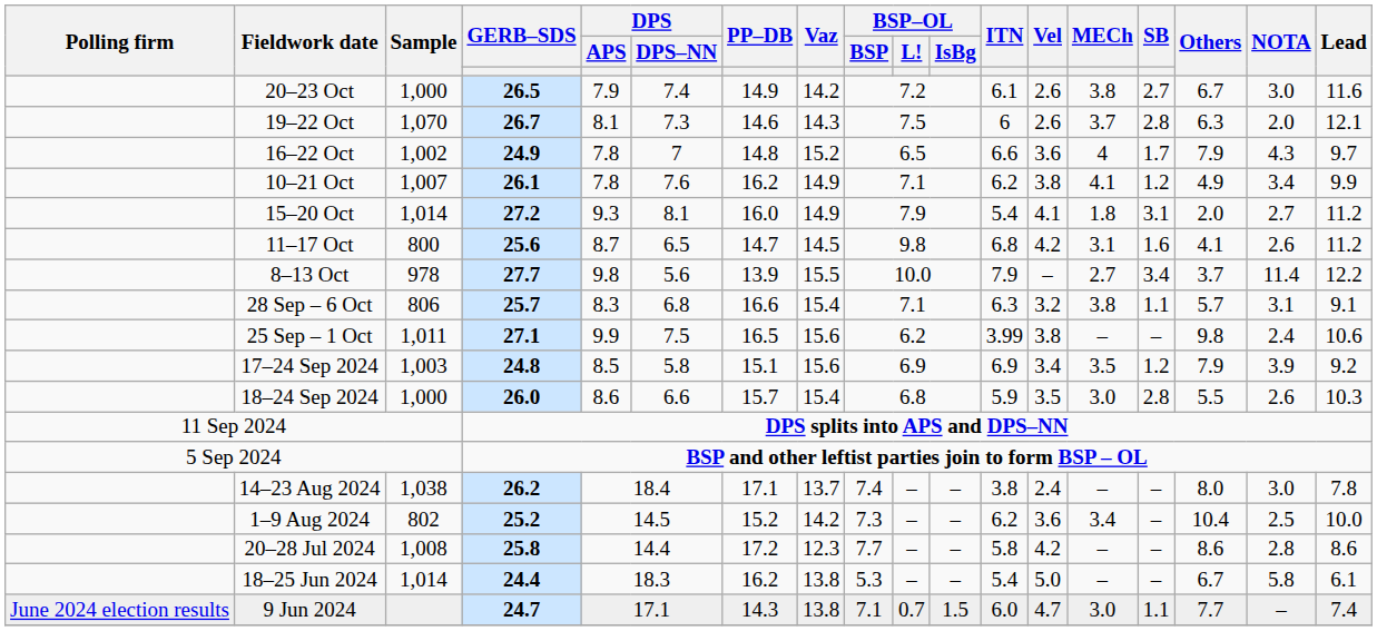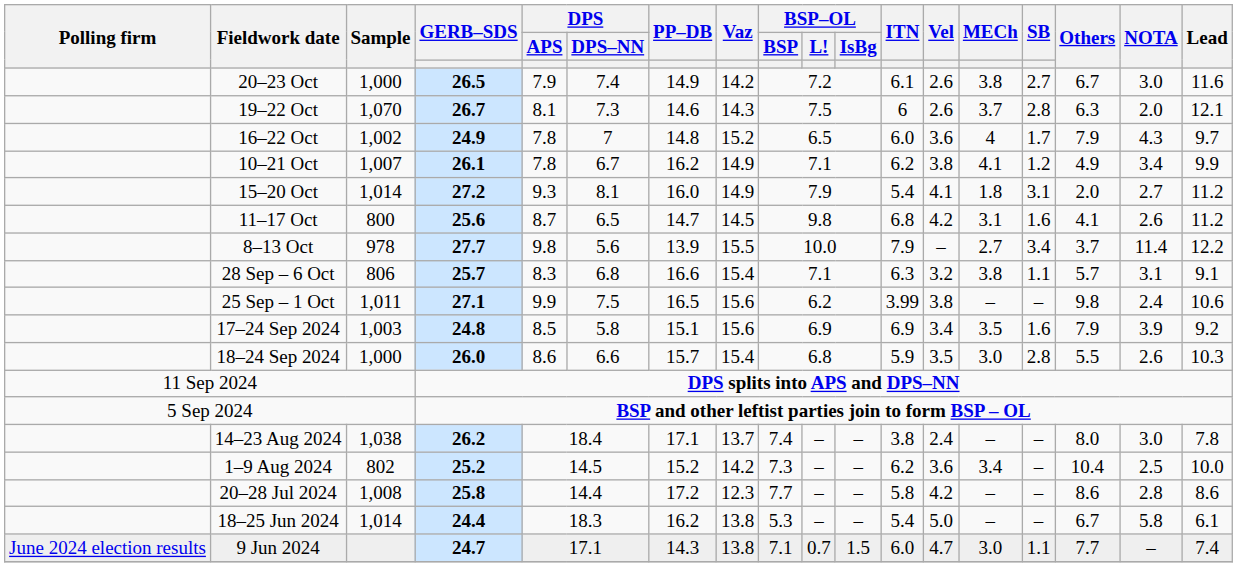16–22 Oct | ITN: 6.6 -> 6.0
10–21 Oct | DPS / DPS–NN: 7.6 -> 6.7
17–24 Sep 2024 | SB: 1.2 -> 1.6
